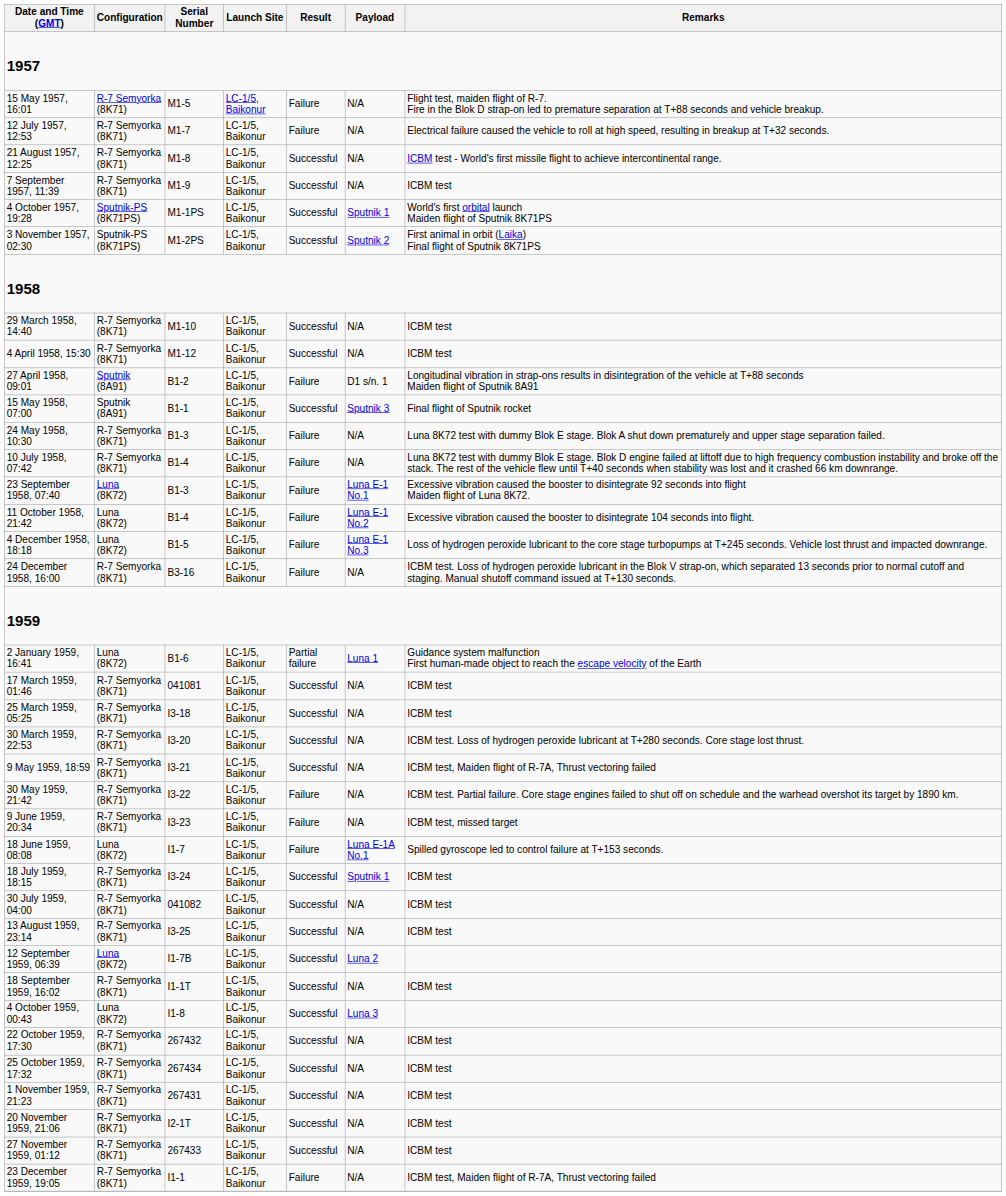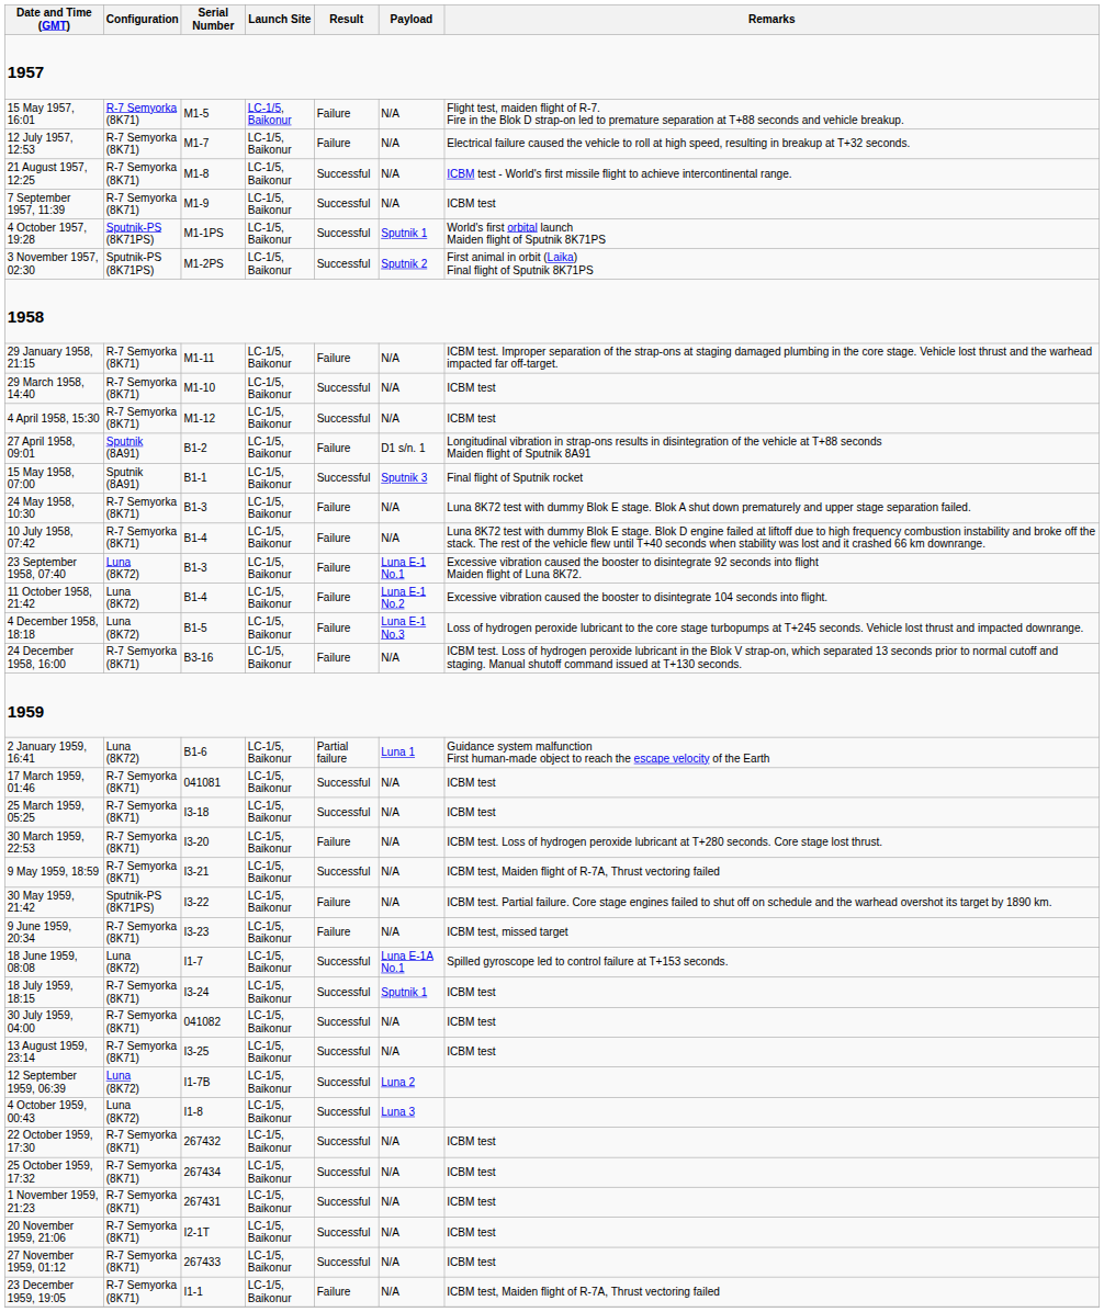+ row: 29 January 1958, 21:15 | R-7 Semyorka (8K71) | M1-11 | LC-1/5, Baikonur | Failure | N/A | ICBM test. Improper separation of the strap-ons at staging damaged plumbing in the core stage. Vehicle lost thrust and the warhead impacted far off-target.
30 March 1959, 22:53 | Result: Successful -> Failure
30 May 1959, 21:42 | Configuration: R-7 Semyorka (8K71) -> Sputnik-PS (8K71PS)
18 June 1959, 08:08 | Result: Failure -> Successful
- row: 18 September 1959, 16:02 | R-7 Semyorka (8K71) | I1-1T | LC-1/5, Baikonur | Successful | N/A | ICBM test
